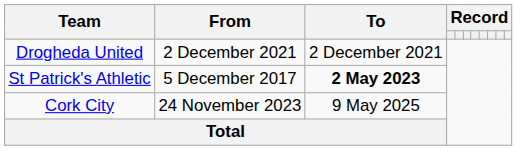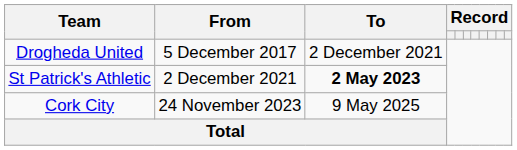Drogheda United | From: 2 December 2021 -> 5 December 2017
St Patrick's Athletic | From: 5 December 2017 -> 2 December 2021
